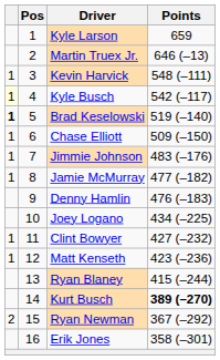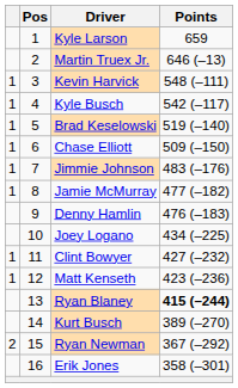Kyle Busch | column 1: lightyellow background -> no background
Brad Keselowski | column 1: bold -> normal
Ryan Blaney | Points: normal -> bold
Kurt Busch | Points: bold -> normal
